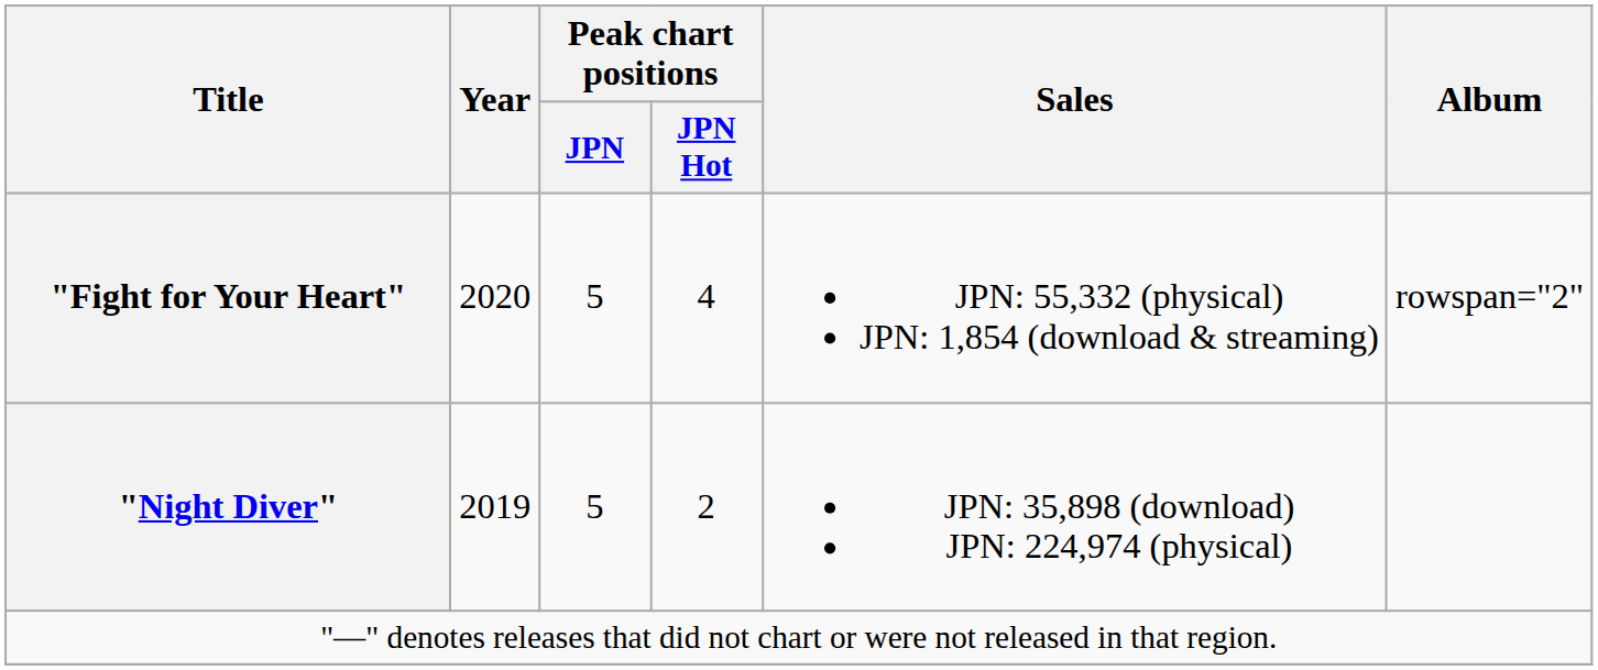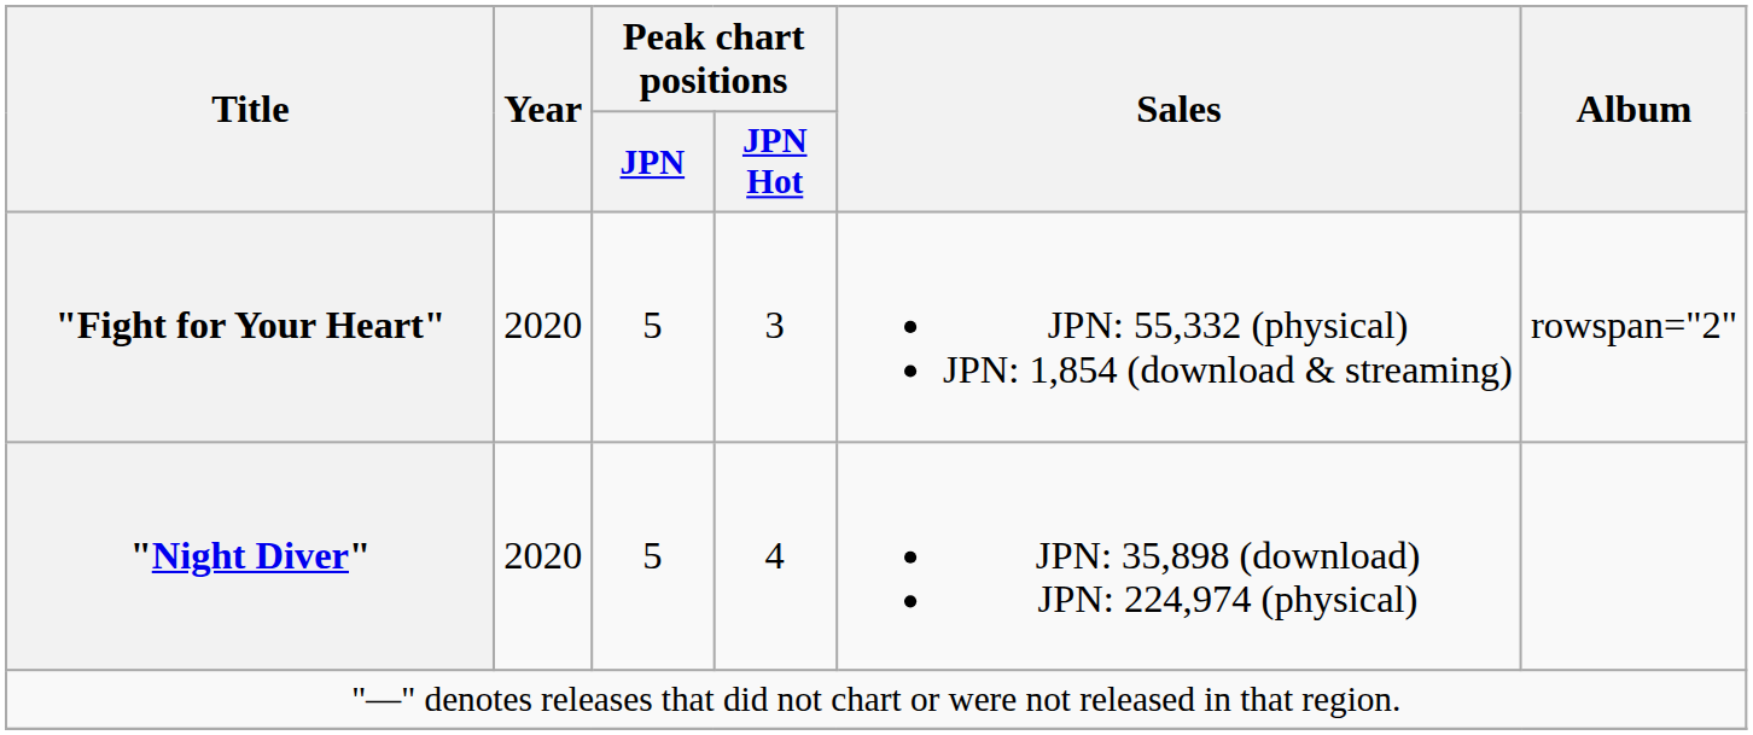"Fight for Your Heart" | Peak chart positions / JPN Hot: 4 -> 3
"Night Diver" | Year: 2019 -> 2020
"Night Diver" | Peak chart positions / JPN Hot: 2 -> 4
